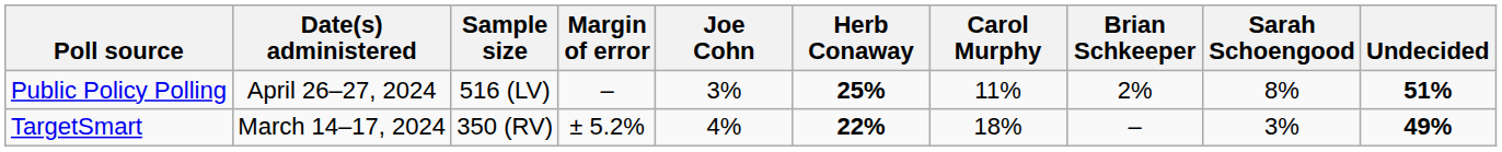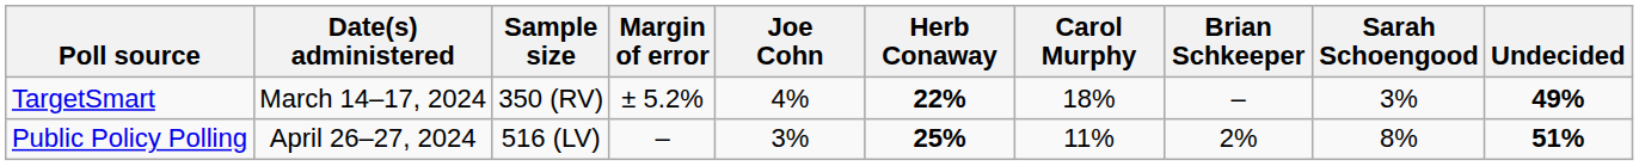rows swapped: Public Policy Polling <-> TargetSmart
